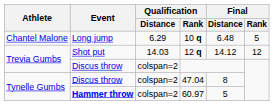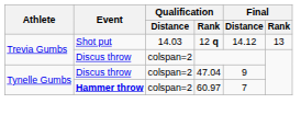- row: Chantel Malone | Long jump | 6.29 | 10 q | 6.48 | 5
12 q | Final / Rank: 12 -> 13
47.04 | Final / Distance: 8 -> 9
60.97 | Final / Distance: 5 -> 7
